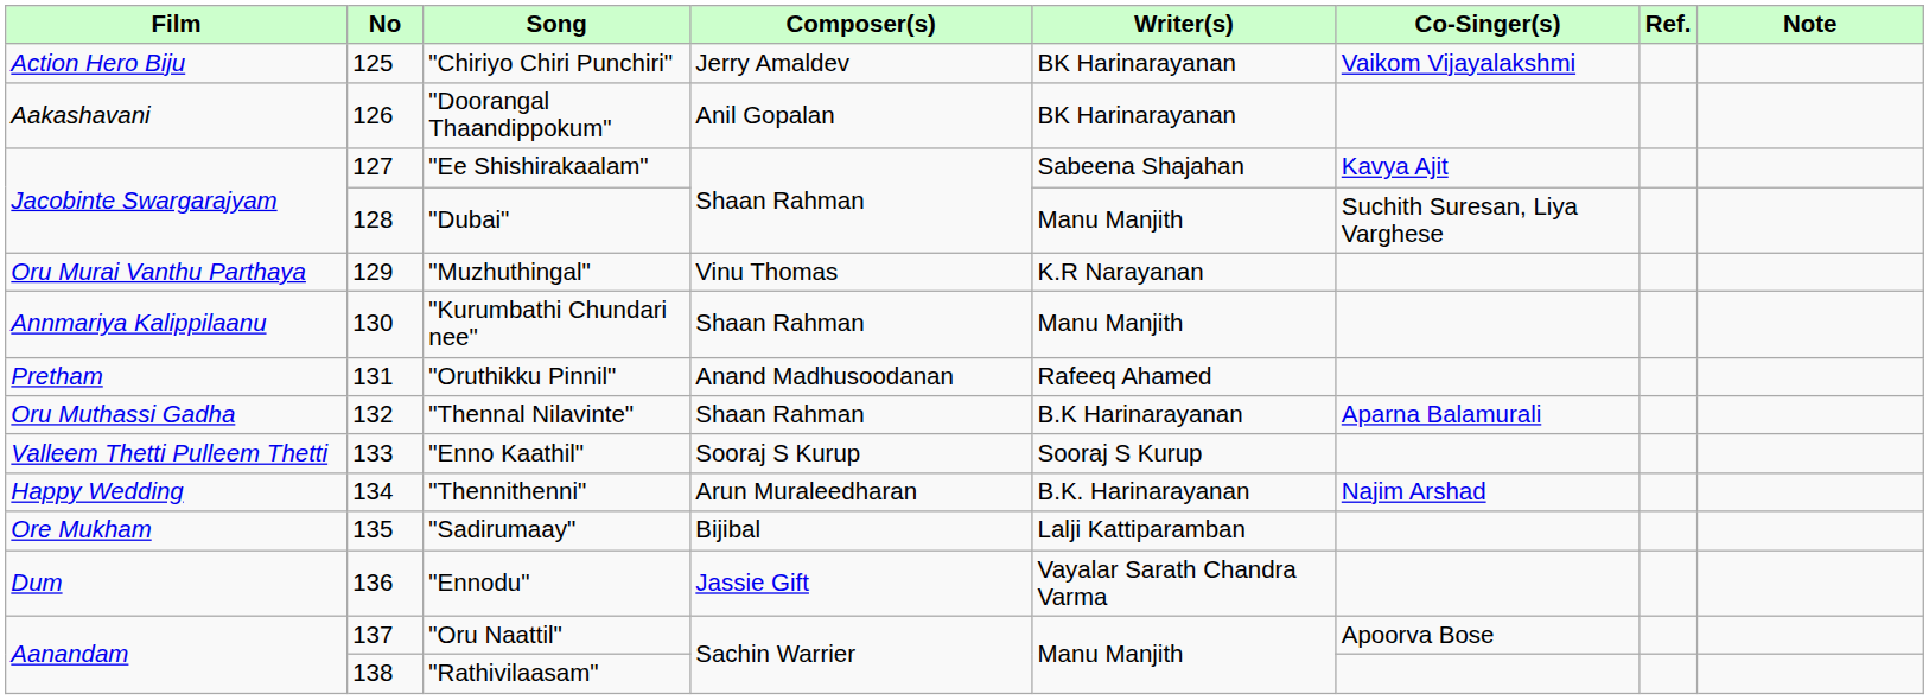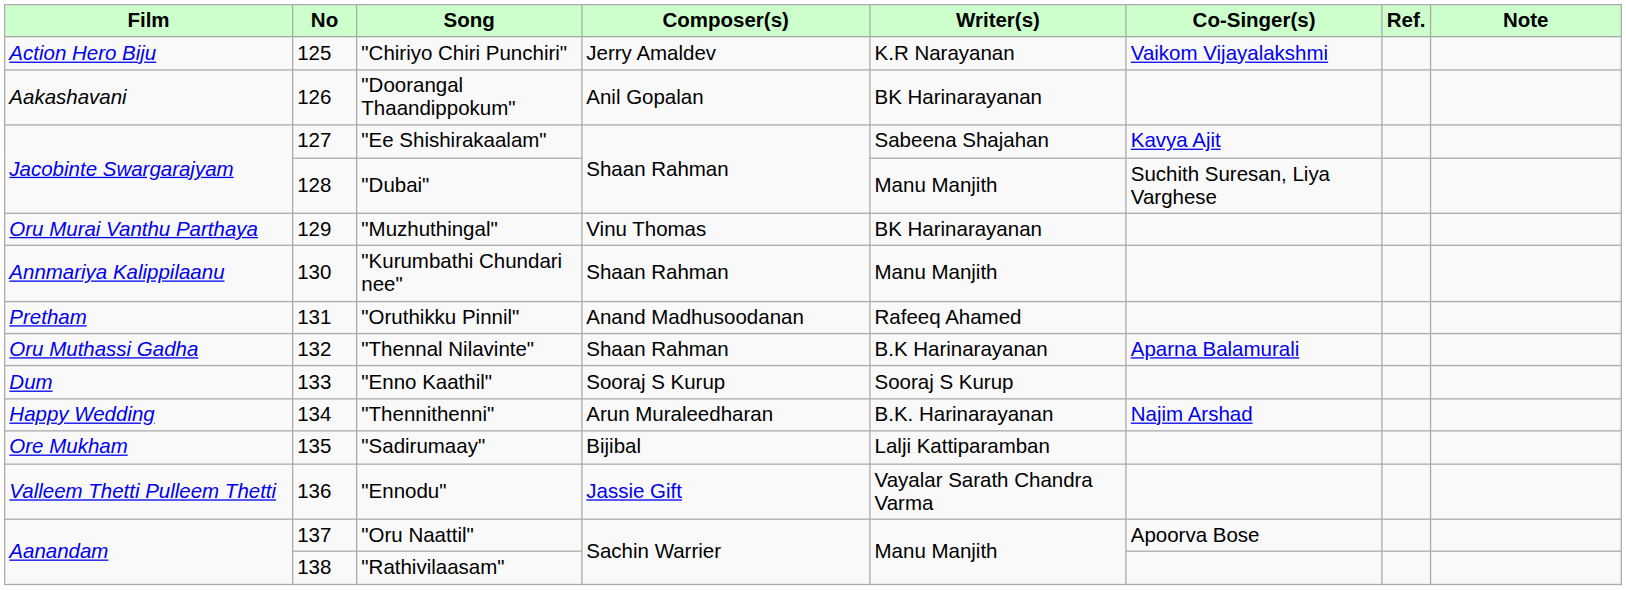"Chiriyo Chiri Punchiri" | Writer(s): BK Harinarayanan -> K.R Narayanan
"Muzhuthingal" | Writer(s): K.R Narayanan -> BK Harinarayanan
"Enno Kaathil" | Film: Valleem Thetti Pulleem Thetti -> Dum
"Ennodu" | Film: Dum -> Valleem Thetti Pulleem Thetti
